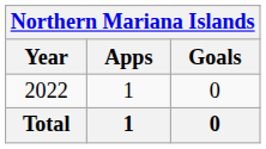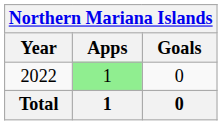2022 | Apps: no background -> lightgreen background
